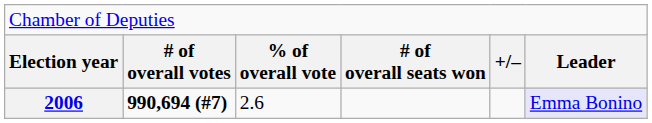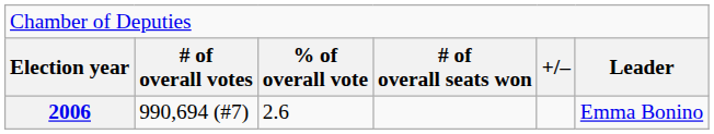2006 | column 2: bold -> normal
2006 | column 6: lavender background -> no background
